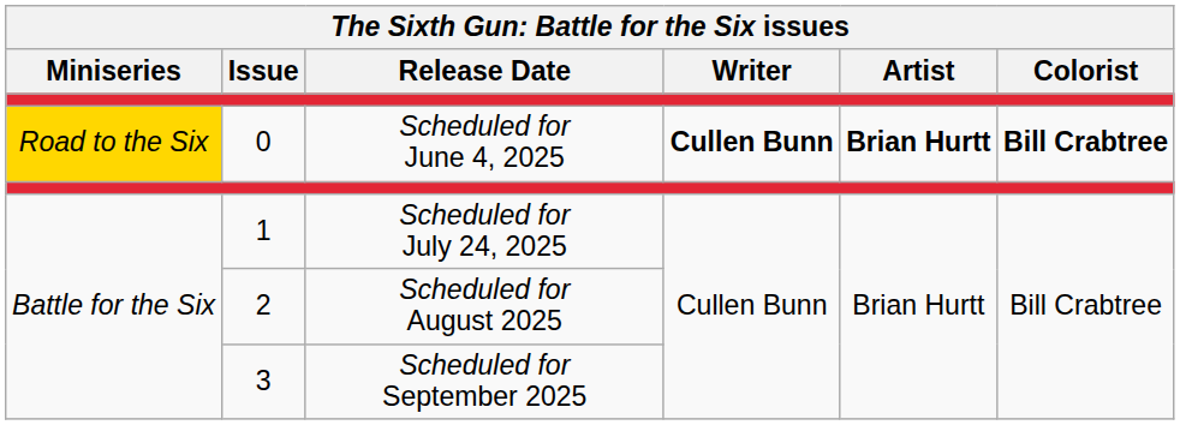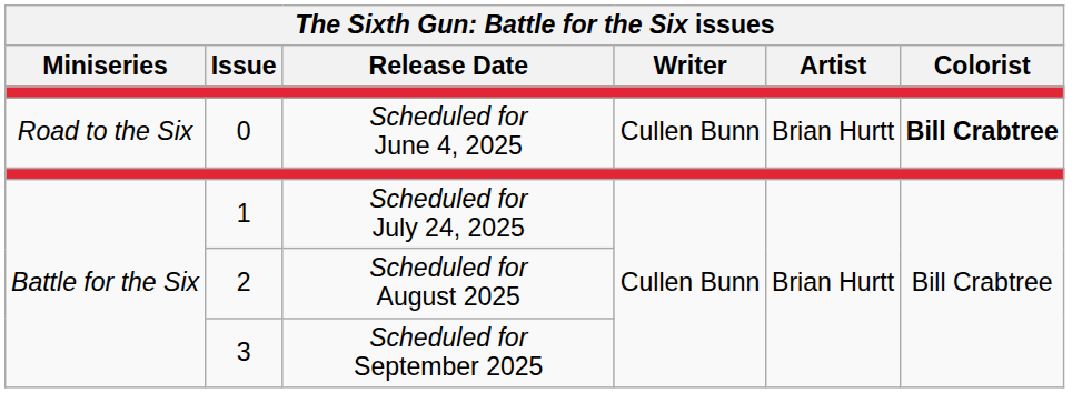0 | Miniseries: gold background -> no background
0 | Writer: bold -> normal
0 | Artist: bold -> normal
